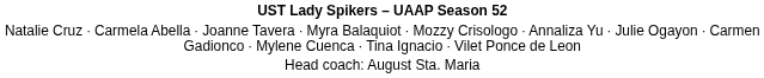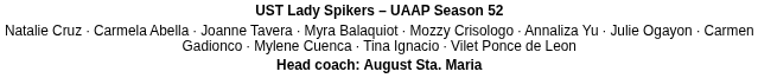row 3 | column 1: normal -> bold
